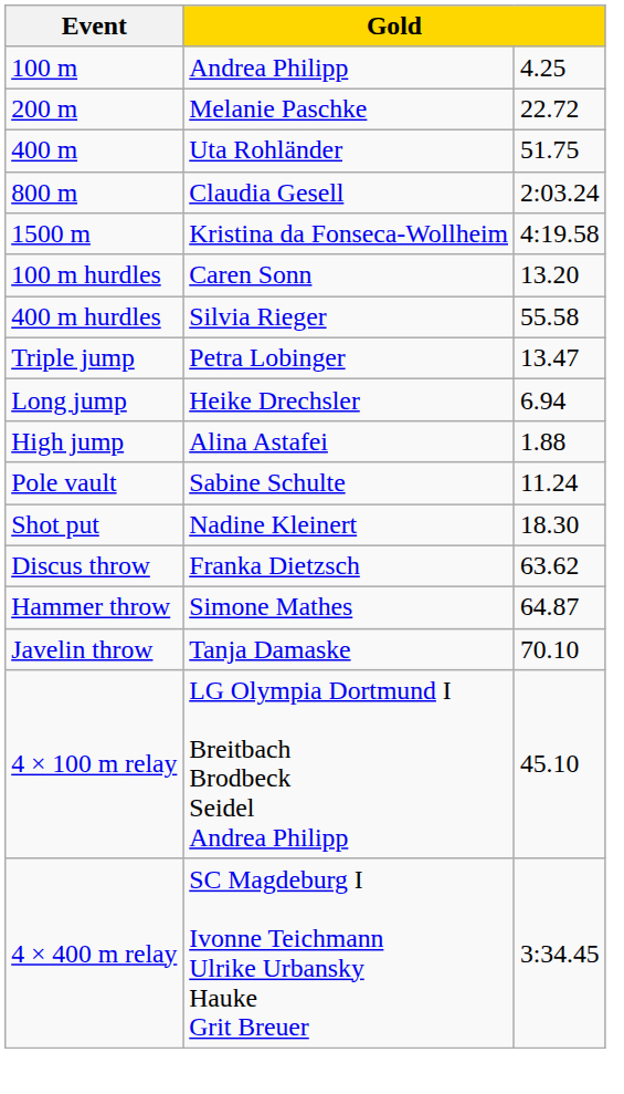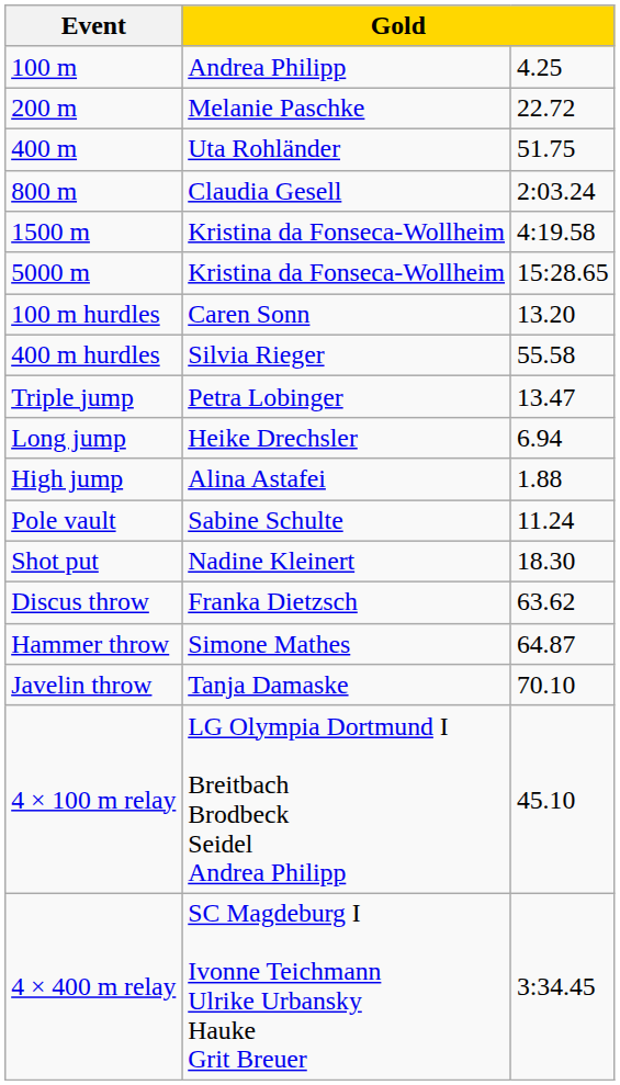+ row: 5000 m | Kristina da Fonseca-Wollheim | 15:28.65
